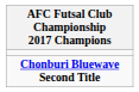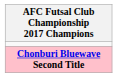row 3 | column 1: no background -> pink background
